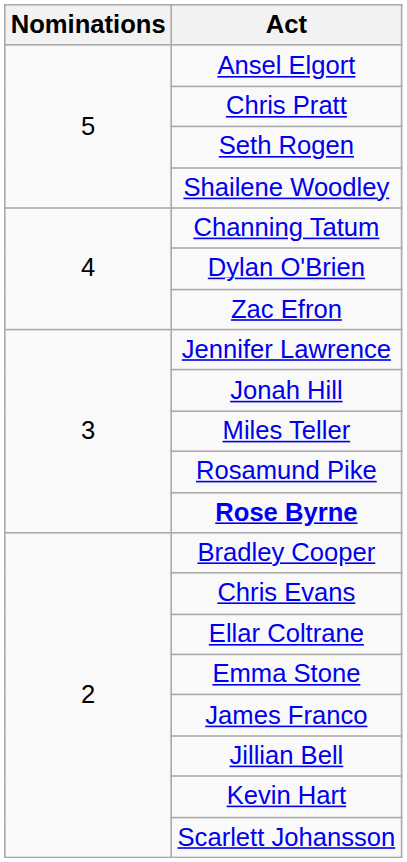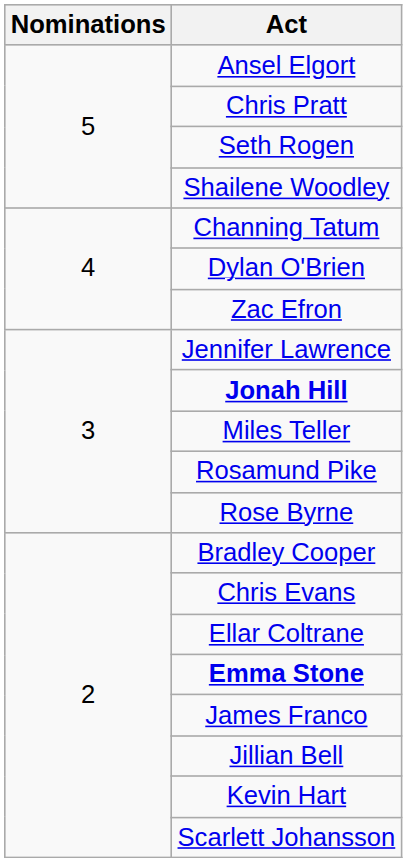Jonah Hill | Act: normal -> bold
Rose Byrne | Act: bold -> normal
Emma Stone | Act: normal -> bold
